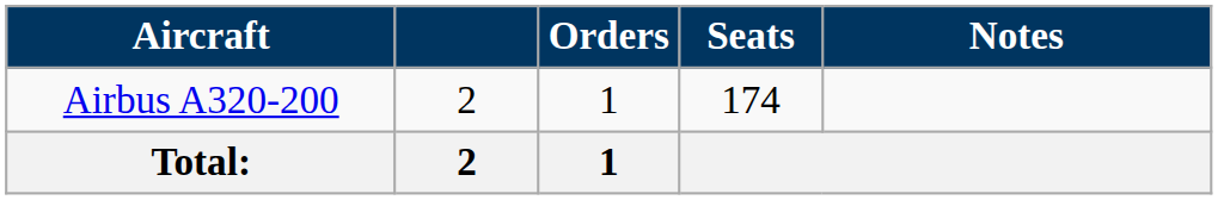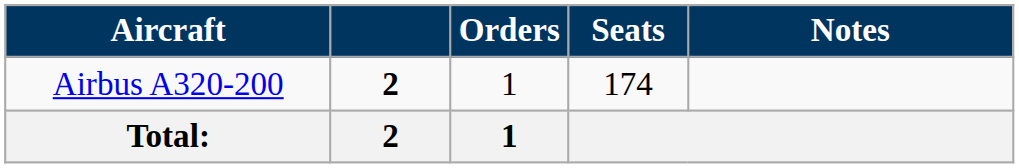Airbus A320-200 | column 2: normal -> bold
